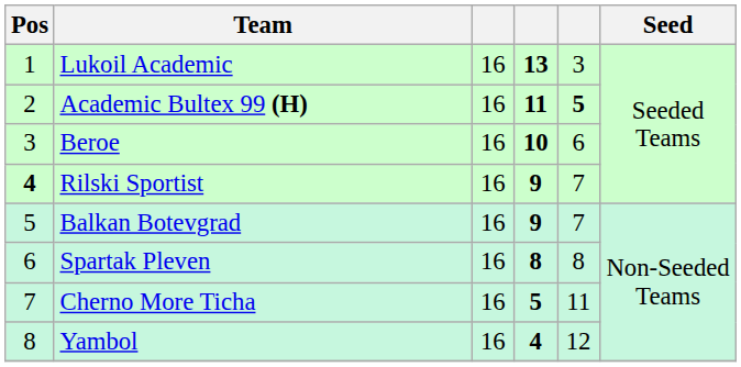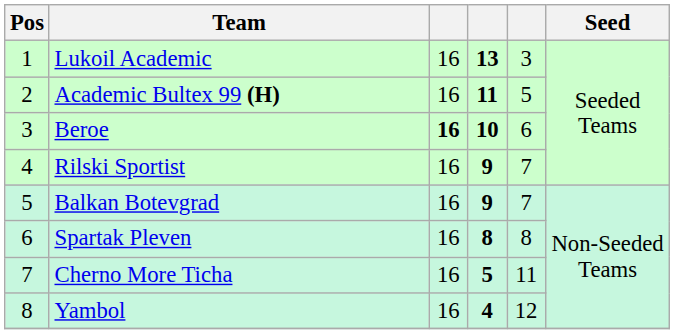Academic Bultex 99 (H) | column 5: bold -> normal
Beroe | column 3: normal -> bold
Rilski Sportist | Pos: bold -> normal
